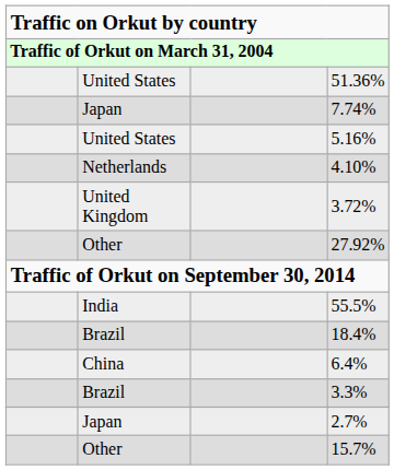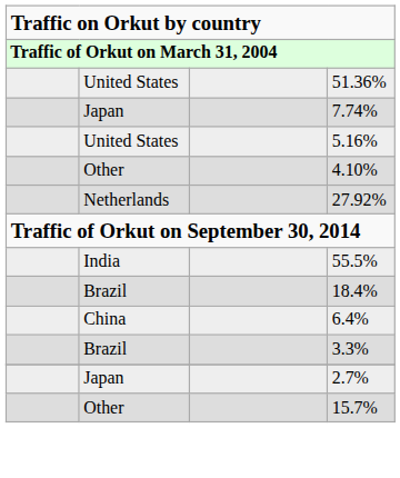4.10% | column 2: Netherlands -> Other
- row: United Kingdom | 3.72%
27.92% | column 2: Other -> Netherlands
